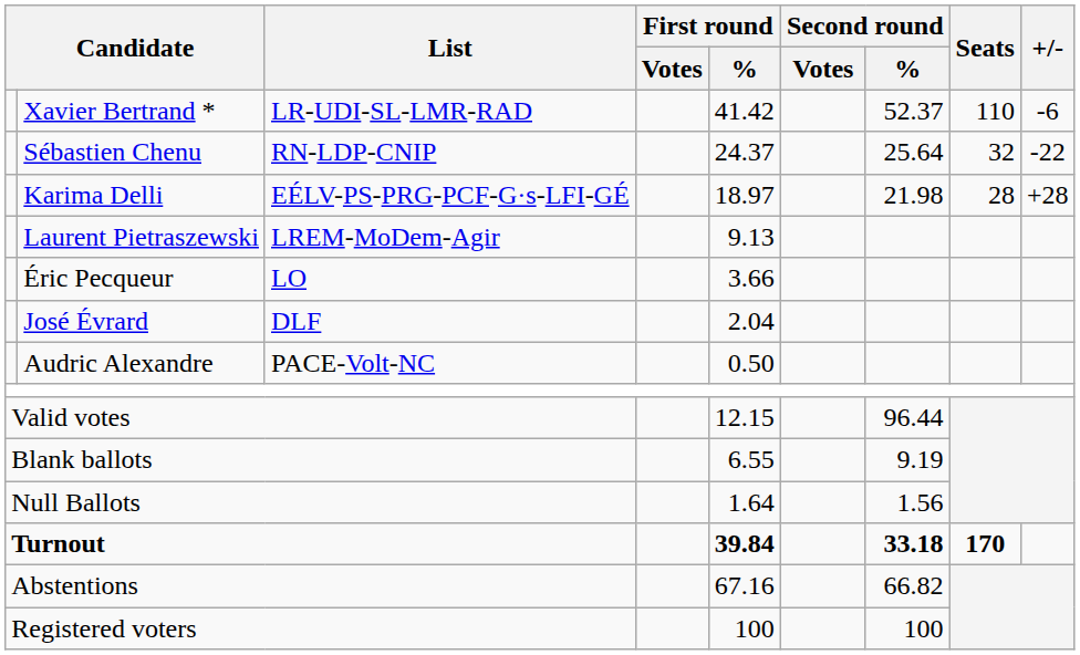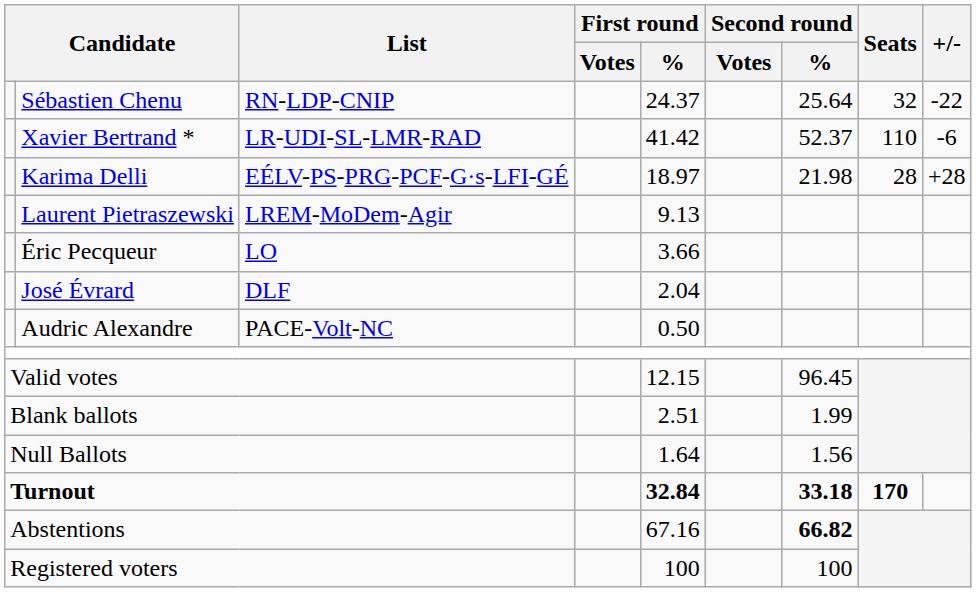rows swapped: Xavier Bertrand * <-> Sébastien Chenu
Valid votes | Second round / %: 96.44 -> 96.45
Blank ballots | First round / %: 6.55 -> 2.51
Blank ballots | Second round / %: 9.19 -> 1.99
Turnout | First round / %: 39.84 -> 32.84
Abstentions | Second round / %: normal -> bold
